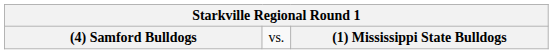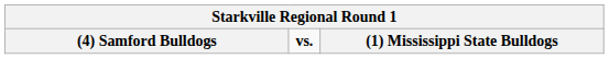(4) Samford Bulldogs | column 2: normal -> bold
